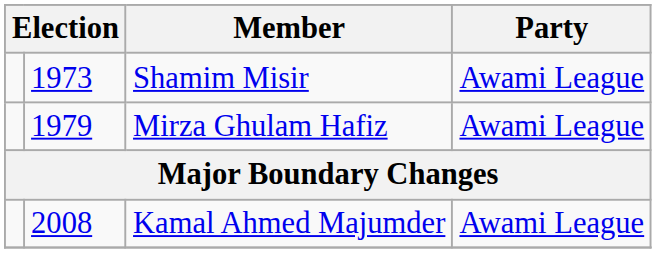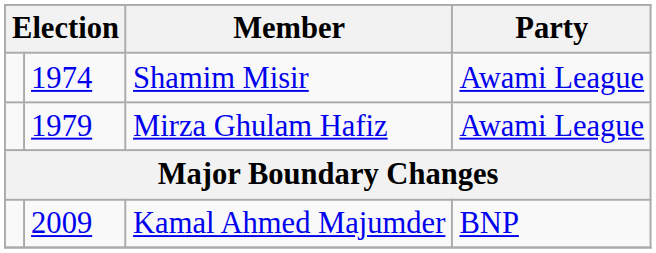Shamim Misir | column 2: 1973 -> 1974
Kamal Ahmed Majumder | column 2: 2008 -> 2009
Kamal Ahmed Majumder | Party: Awami League -> BNP
